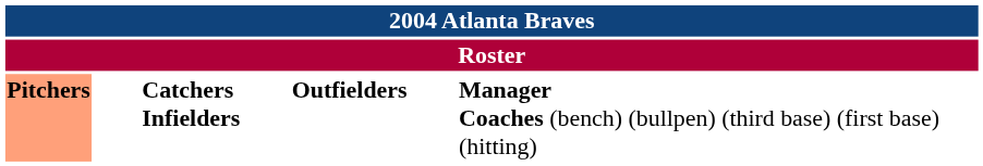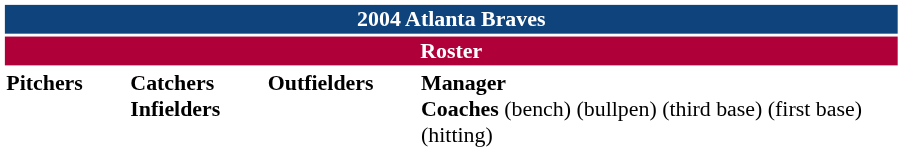Pitchers | column 1: lightsalmon background -> no background
